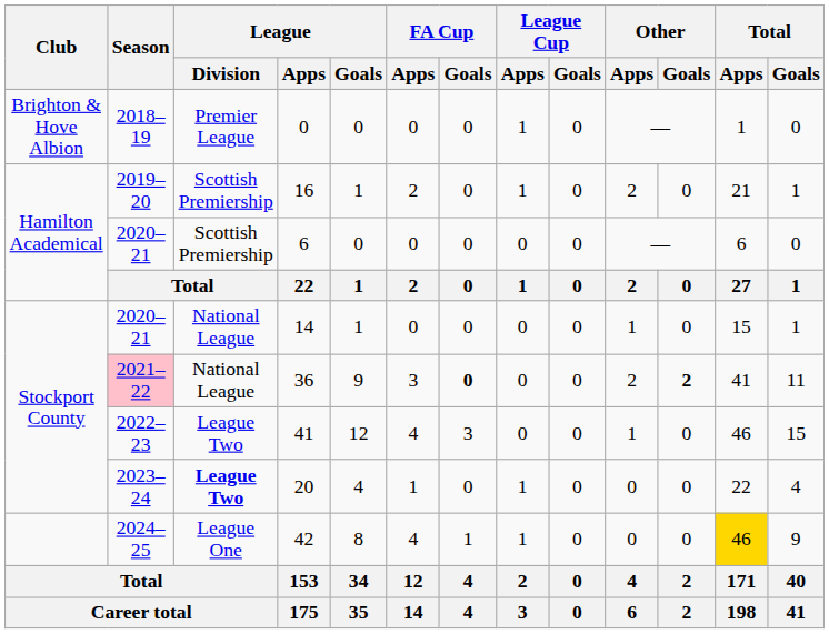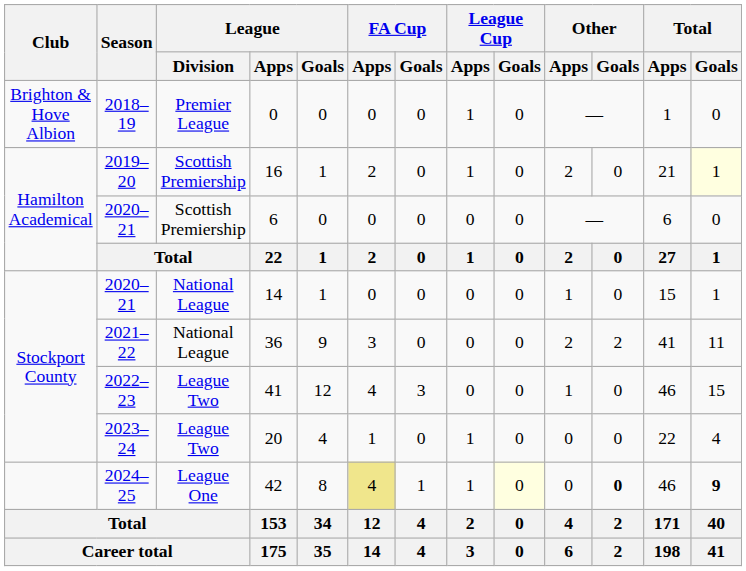16 | Total / Goals: no background -> lightyellow background
36 | Season: pink background -> no background
36 | FA Cup / Goals: bold -> normal
36 | Other / Goals: bold -> normal
20 | League / Division: bold -> normal
42 | FA Cup / Apps: no background -> khaki background
42 | League Cup / Goals: no background -> lightyellow background
42 | Other / Goals: normal -> bold
42 | Total / Apps: gold background -> no background
42 | Total / Goals: normal -> bold
